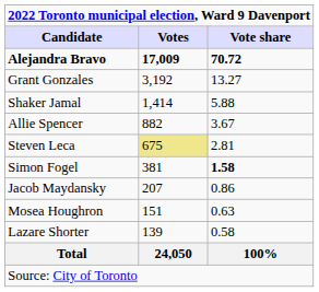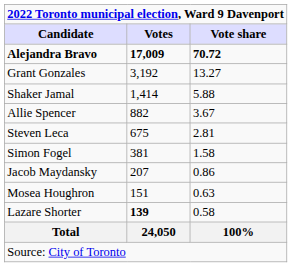Steven Leca | Votes: khaki background -> no background
Simon Fogel | Vote share: bold -> normal
Lazare Shorter | Votes: normal -> bold
